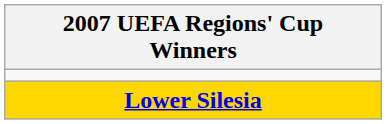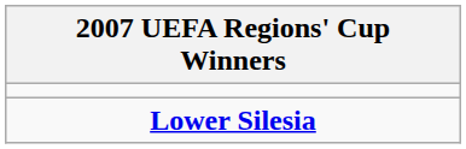row 3 | column 1: gold background -> no background
